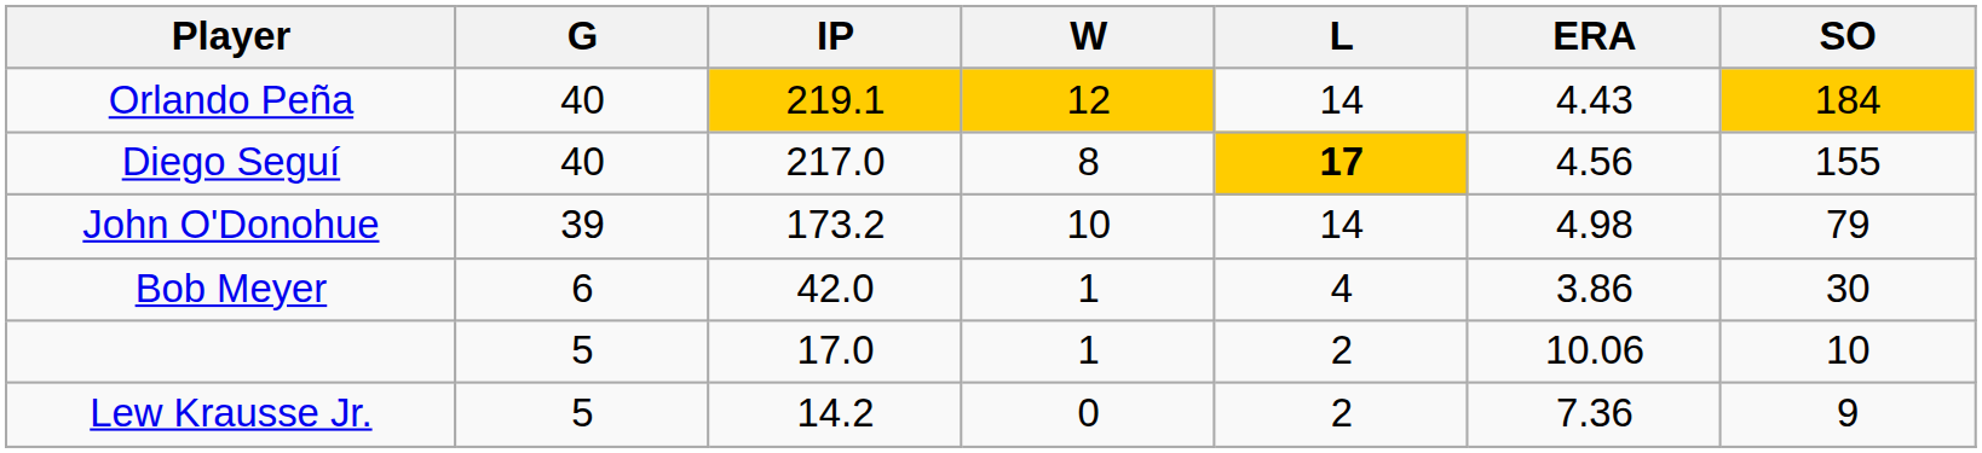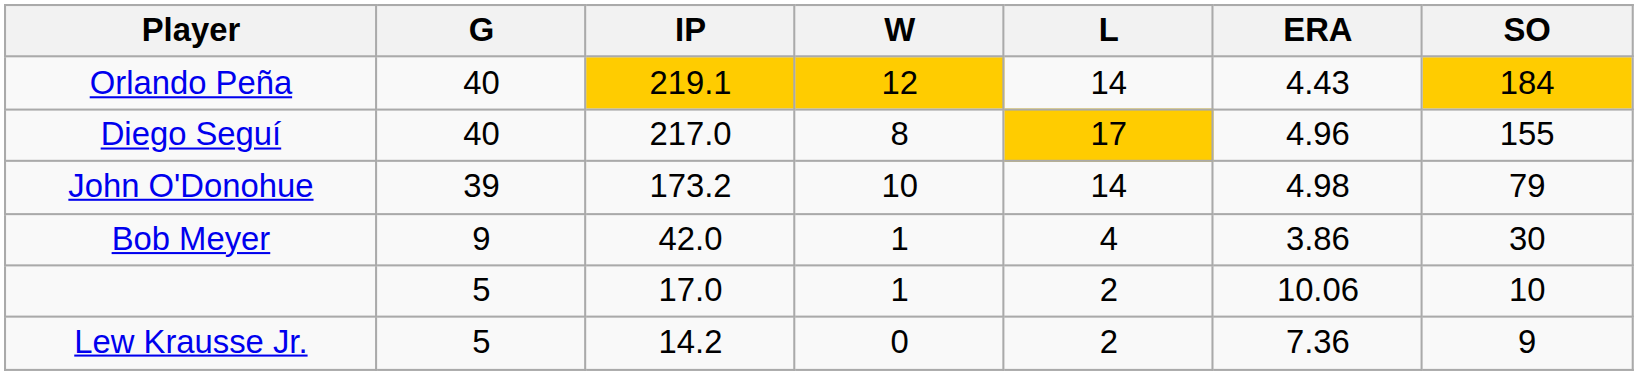Diego Seguí | L: bold -> normal
Diego Seguí | ERA: 4.56 -> 4.96
Bob Meyer | G: 6 -> 9
